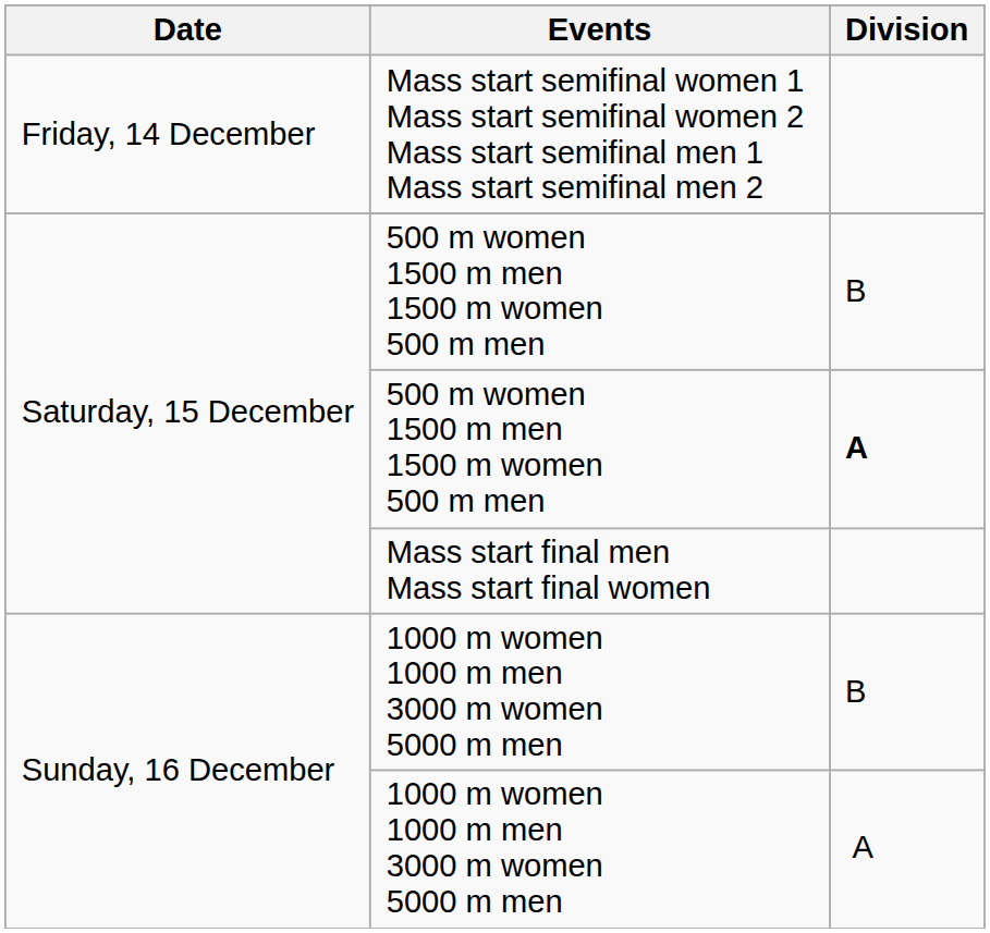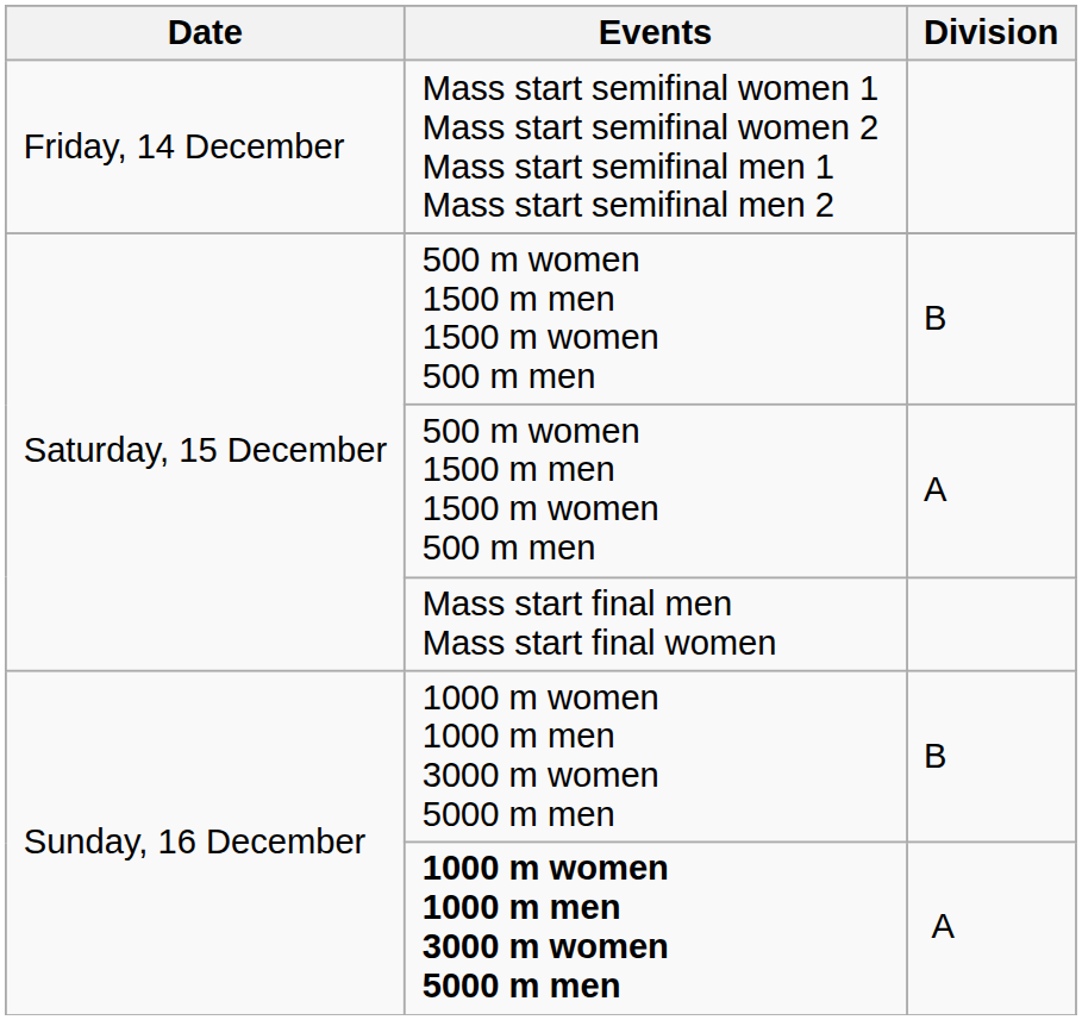500 m women 1500 m men 1500 m women 500 m men / A | Division: bold -> normal
1000 m women 1000 m men 3000 m women 5000 m men / A | Events: normal -> bold
